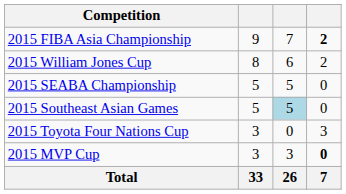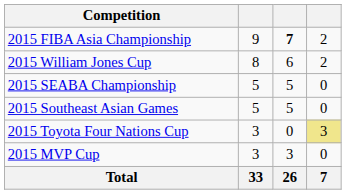2015 FIBA Asia Championship | column 3: normal -> bold
2015 FIBA Asia Championship | column 4: bold -> normal
2015 Southeast Asian Games | column 3: lightblue background -> no background
2015 Toyota Four Nations Cup | column 4: no background -> khaki background
2015 MVP Cup | column 4: bold -> normal
